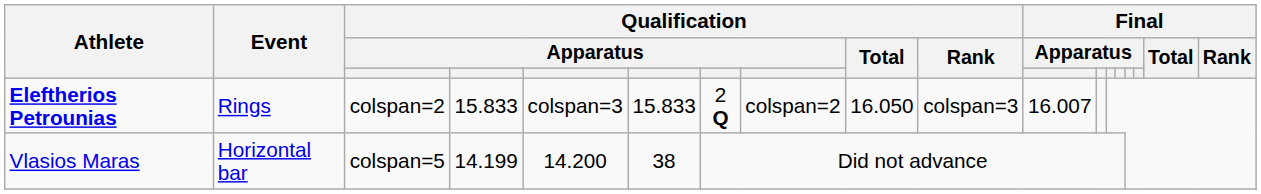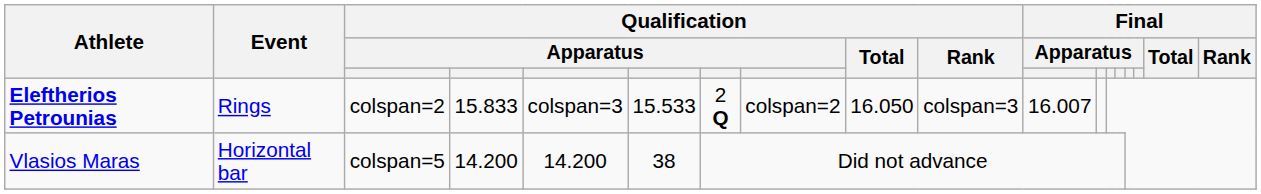Eleftherios Petrounias | column 6: 15.833 -> 15.533
Vlasios Maras | column 4: 14.199 -> 14.200
